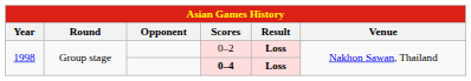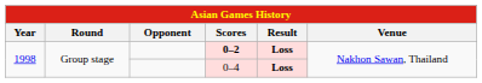0–2 | Scores: normal -> bold
0–4 | Scores: bold -> normal
